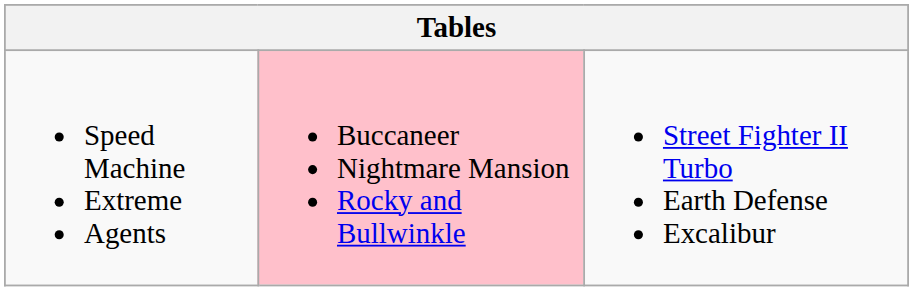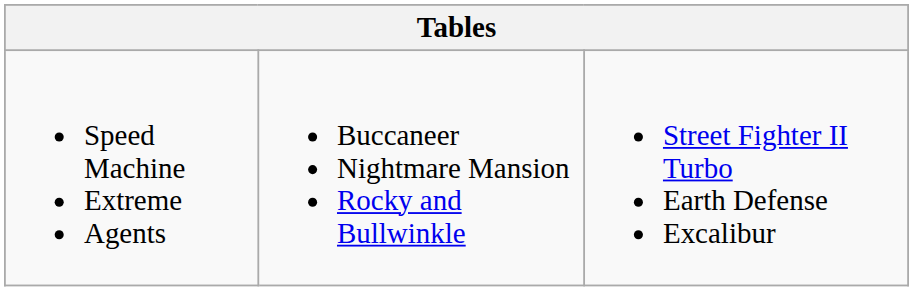Speed Machine Extreme Agents | column 2: pink background -> no background
